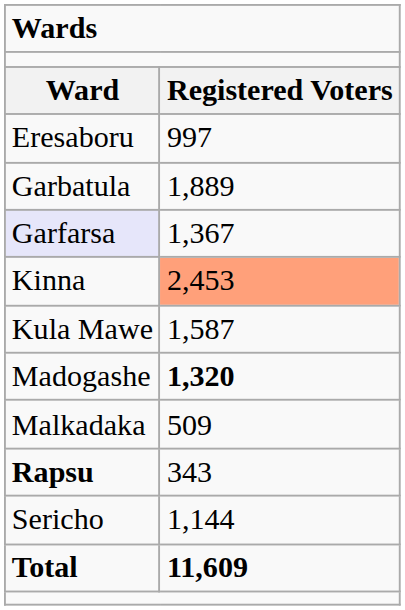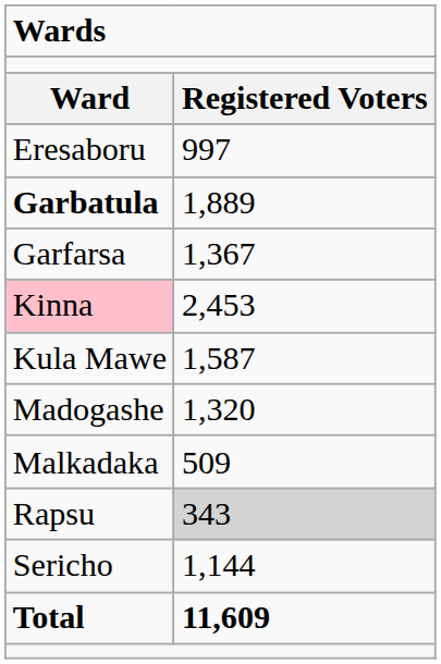row 5 | column 1: normal -> bold
row 6 | column 1: lavender background -> no background
row 7 | column 1: no background -> pink background
row 7 | column 2: lightsalmon background -> no background
row 9 | column 2: bold -> normal
row 11 | column 1: bold -> normal
row 11 | column 2: no background -> lightgrey background
